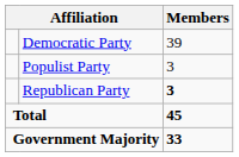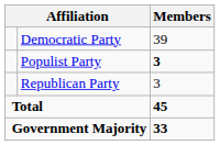Populist Party | Members: normal -> bold
Republican Party | Members: bold -> normal
